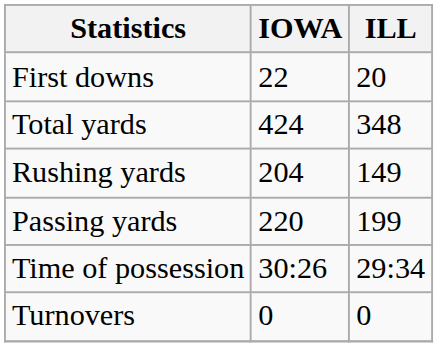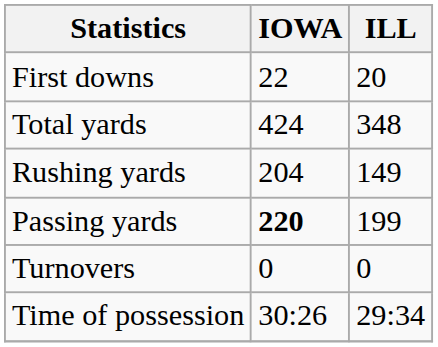Passing yards | IOWA: normal -> bold
rows swapped: Turnovers <-> Time of possession
